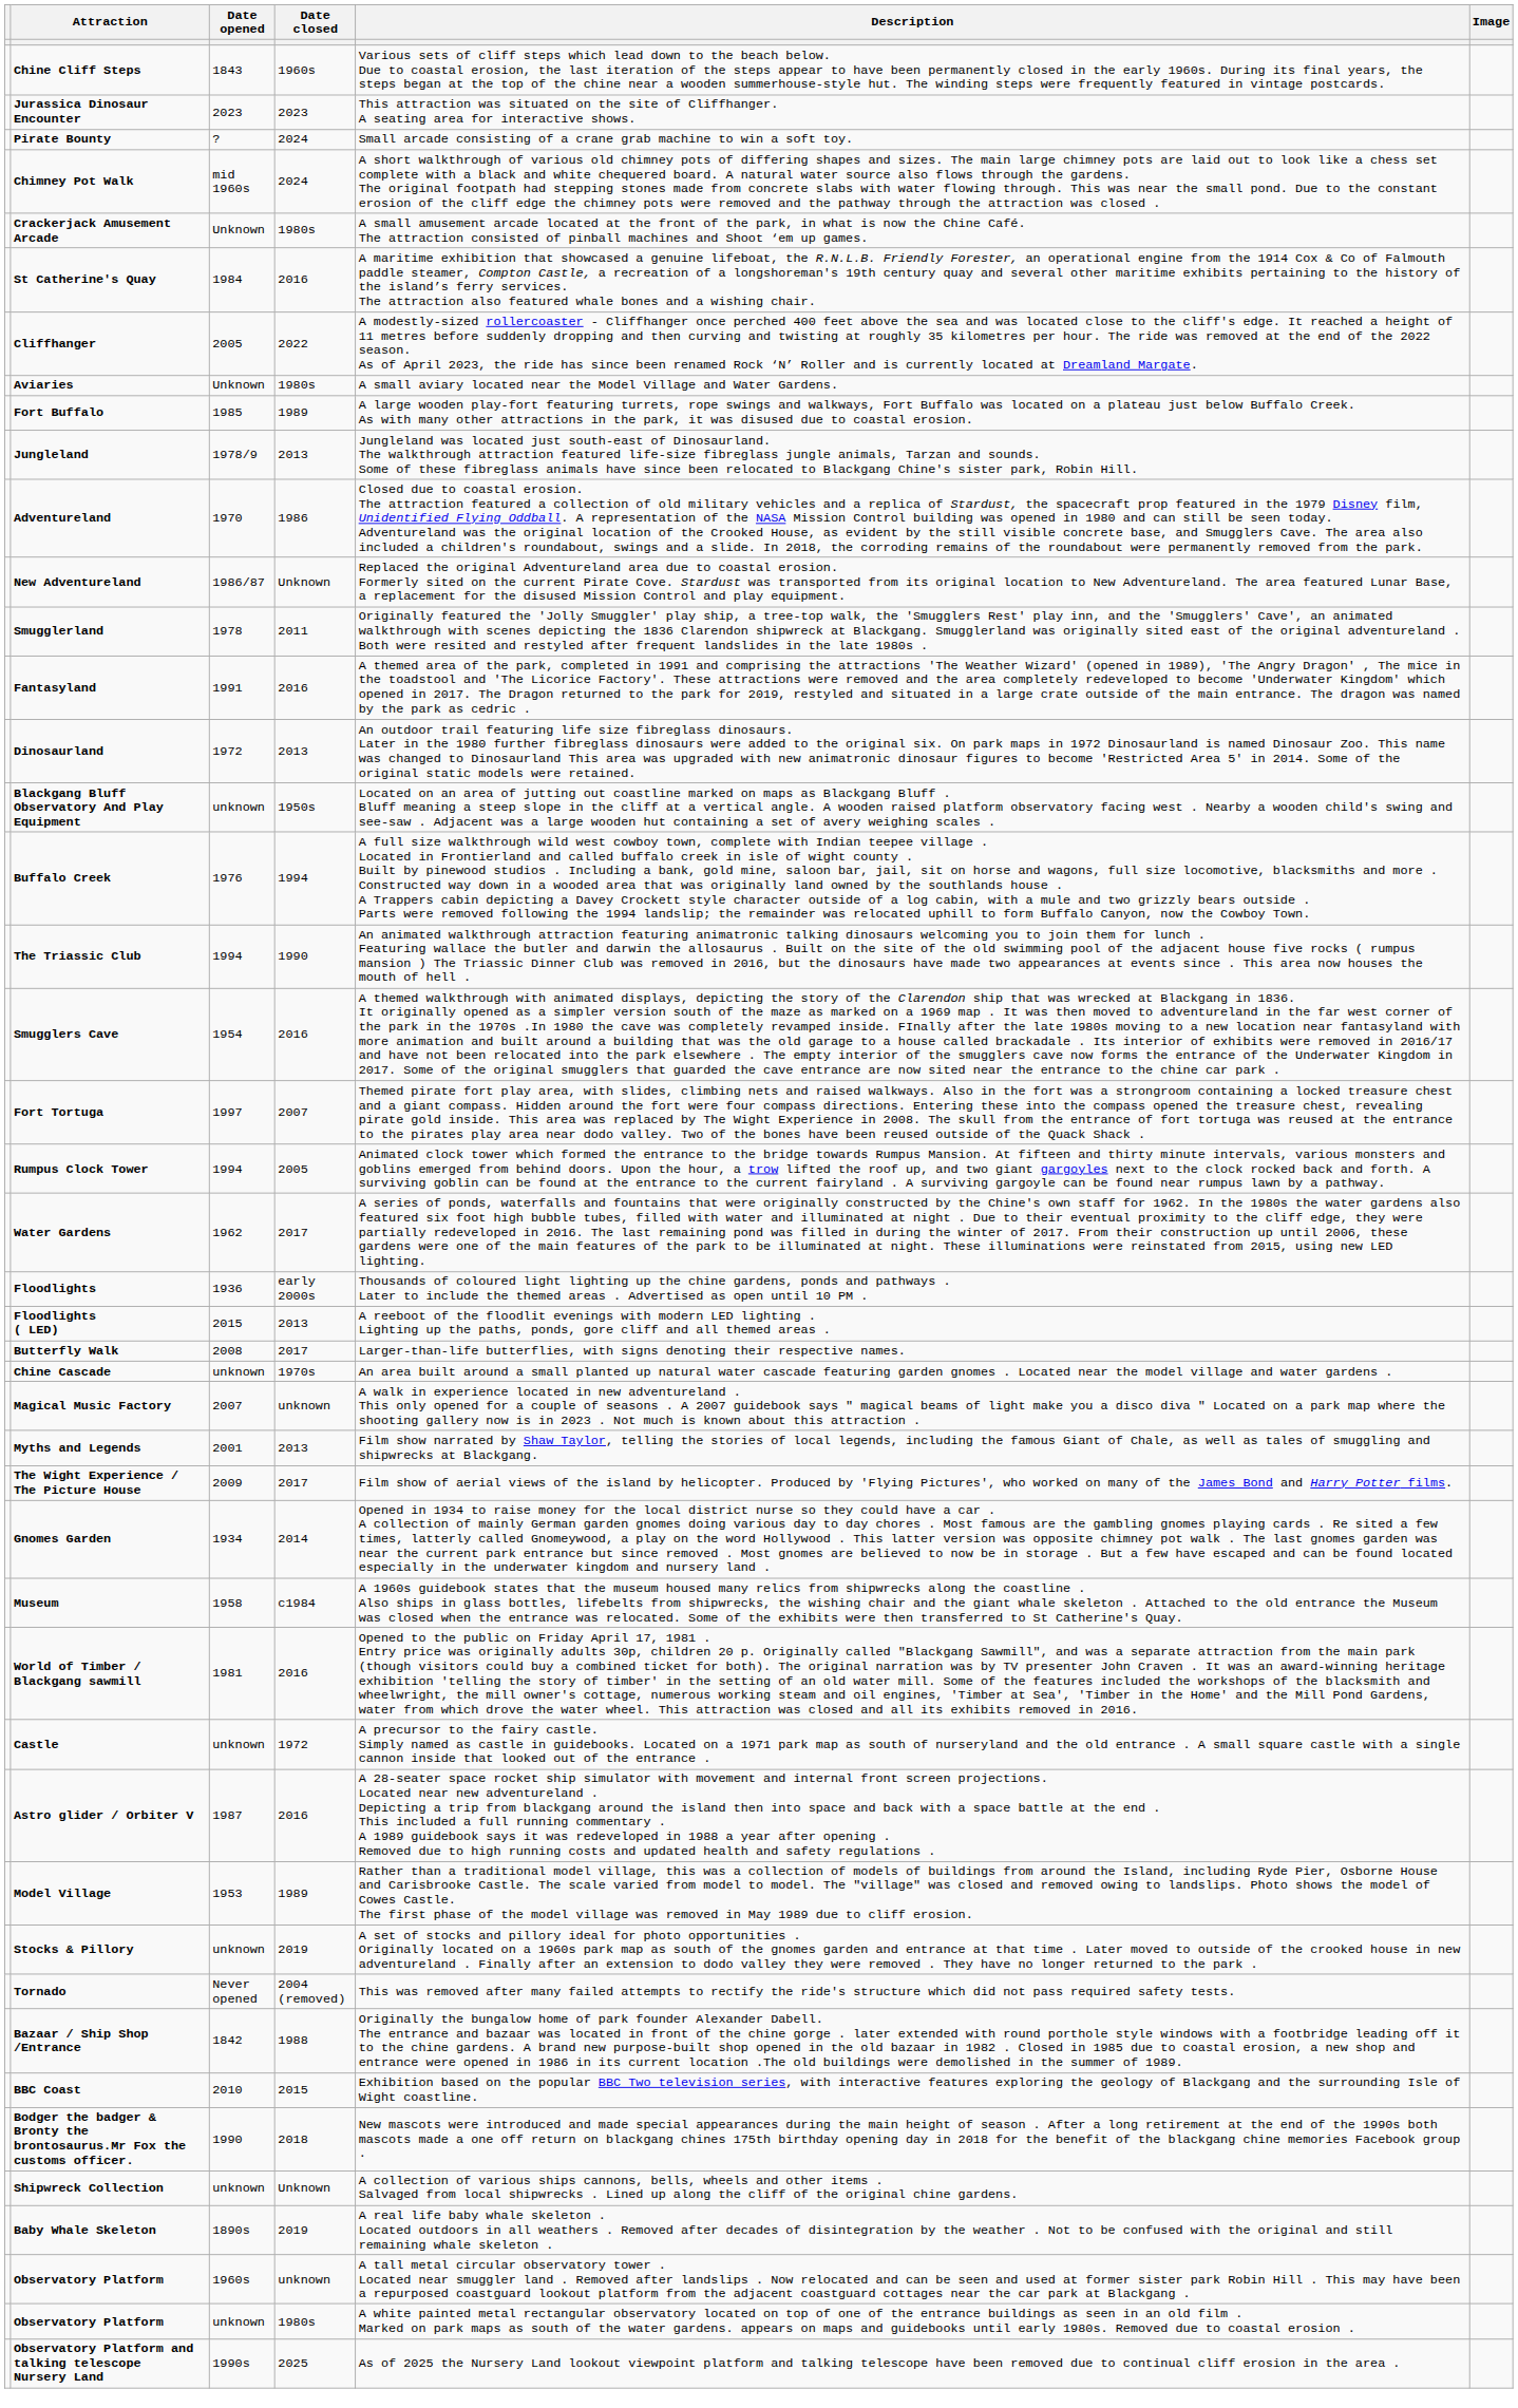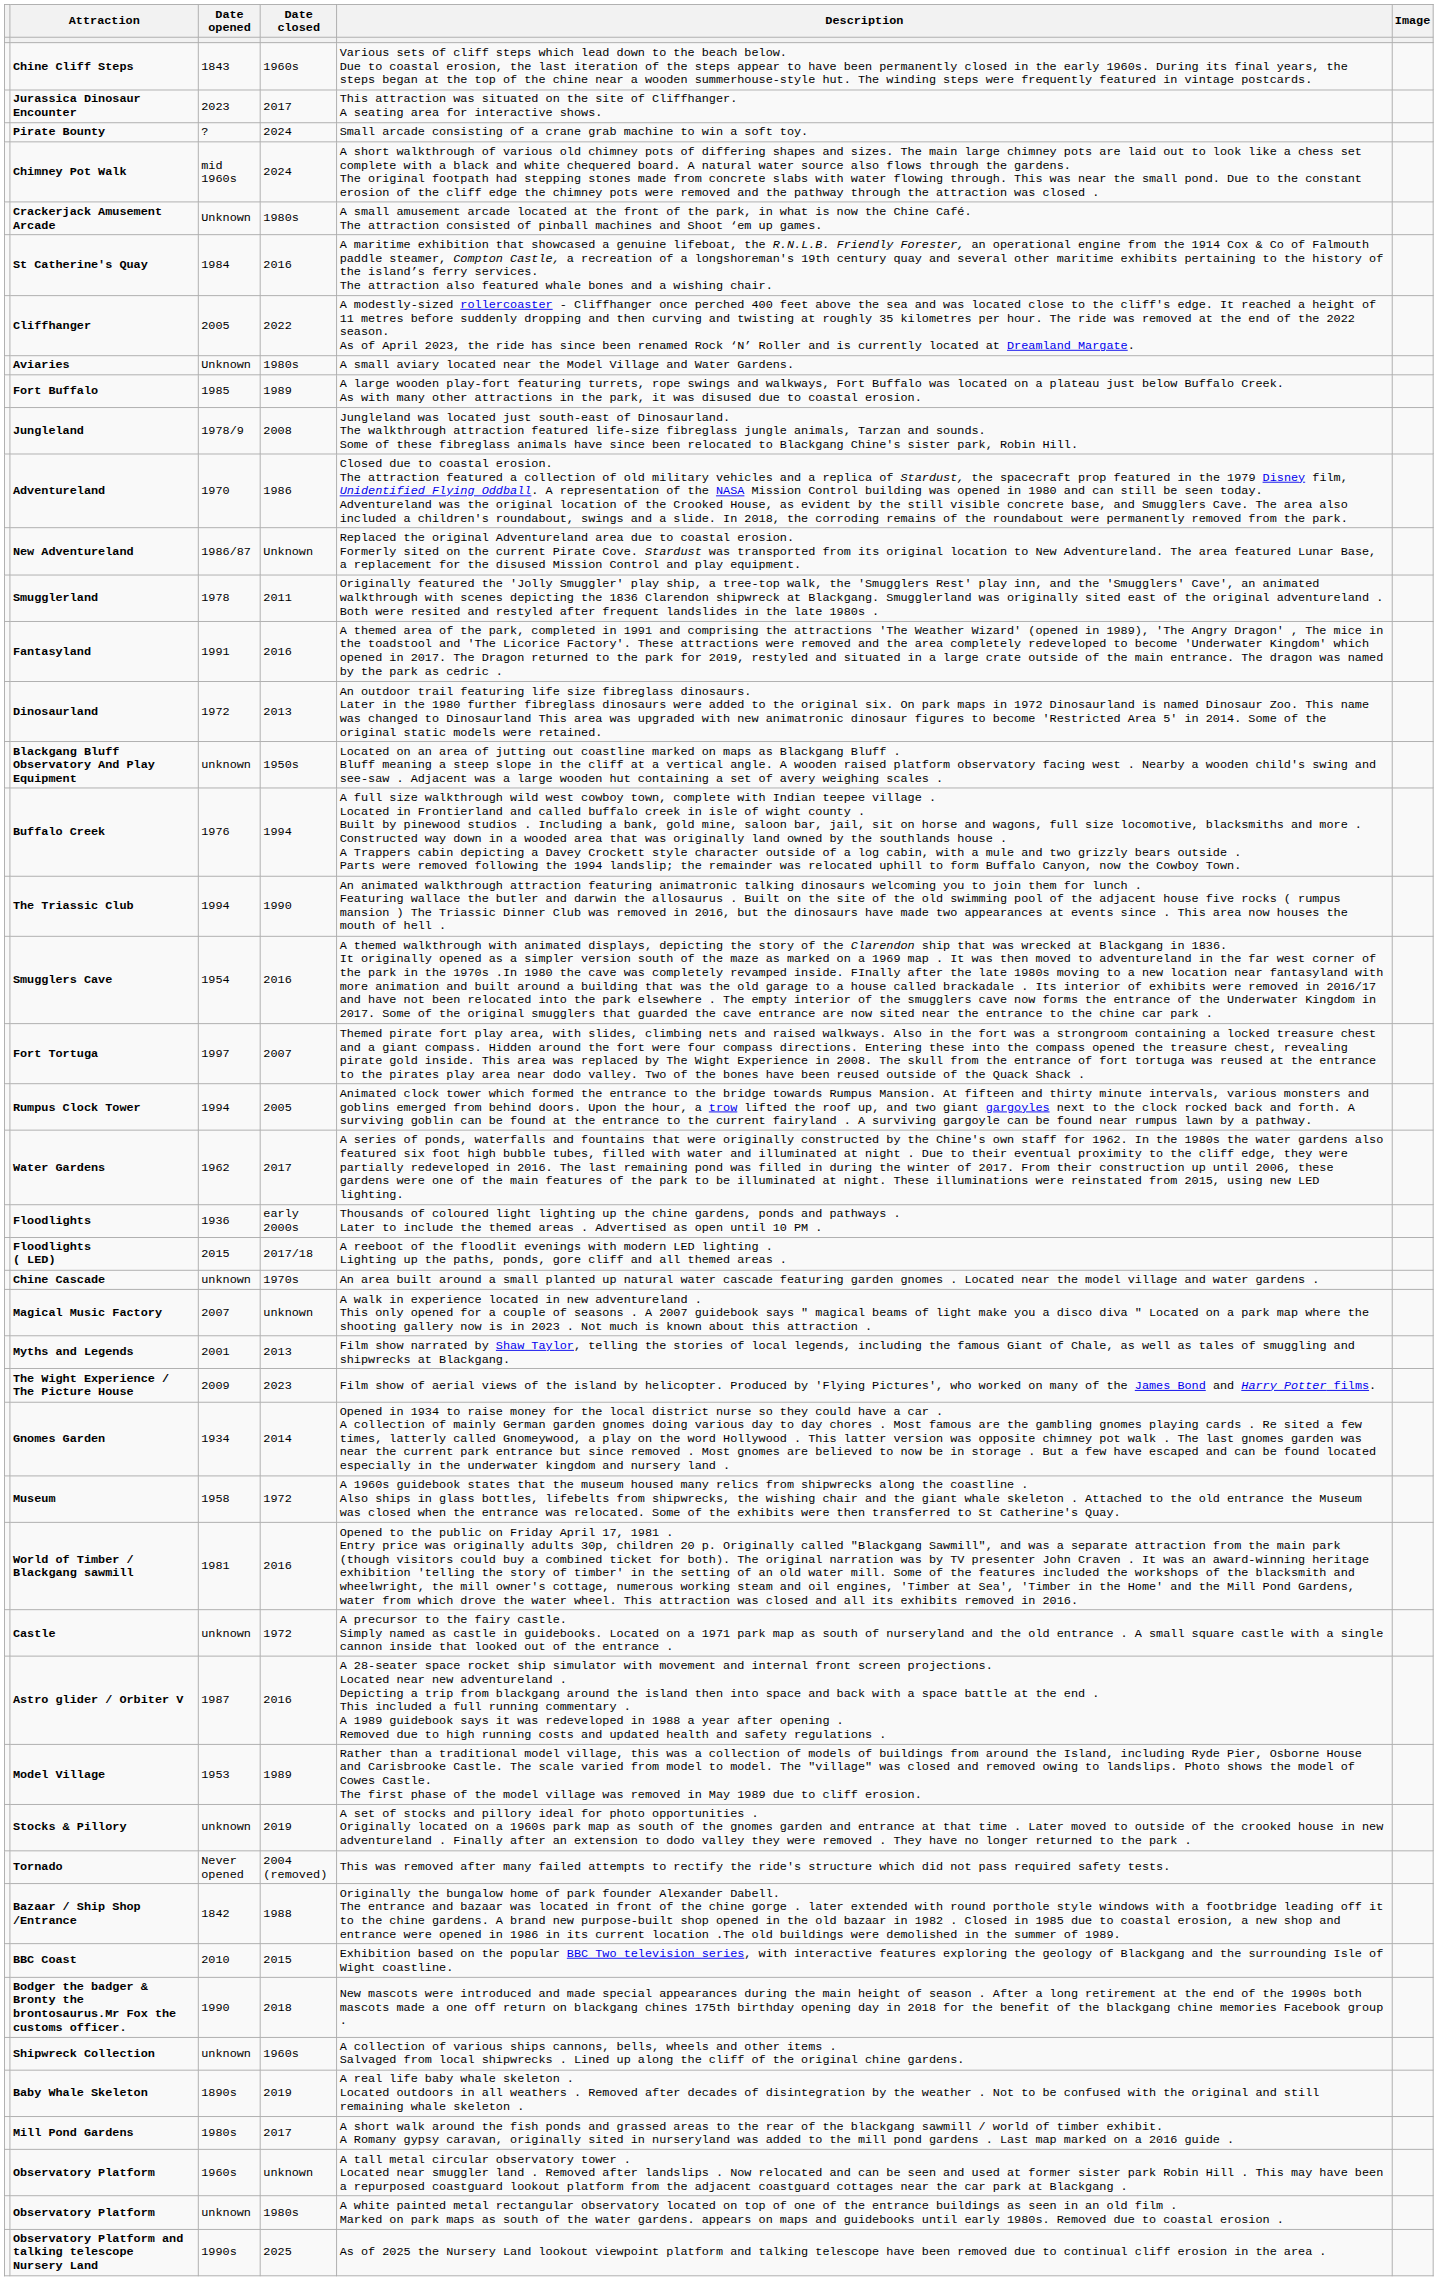Jurassica Dinosaur Encounter | Date closed: 2023 -> 2017
Jungleland | Date closed: 2013 -> 2008
Floodlights ( LED) | Date closed: 2013 -> 2017/18
- row: Butterfly Walk | 2008 | 2017 | Larger-than-life butterflies, with signs denoting their respective names.
The Wight Experience / The Picture House | Date closed: 2017 -> 2023
Museum | Date closed: c1984 -> 1972
Shipwreck Collection | Date closed: Unknown -> 1960s
+ row: Mill Pond Gardens | 1980s | 2017 | A short walk around the fish ponds and grassed areas to the rear of the blackgang sawmill / world of timber exhibit. A Romany gypsy caravan, originally sited in nurseryland was added to the mill pond gardens . Last map marked on a 2016 guide .
